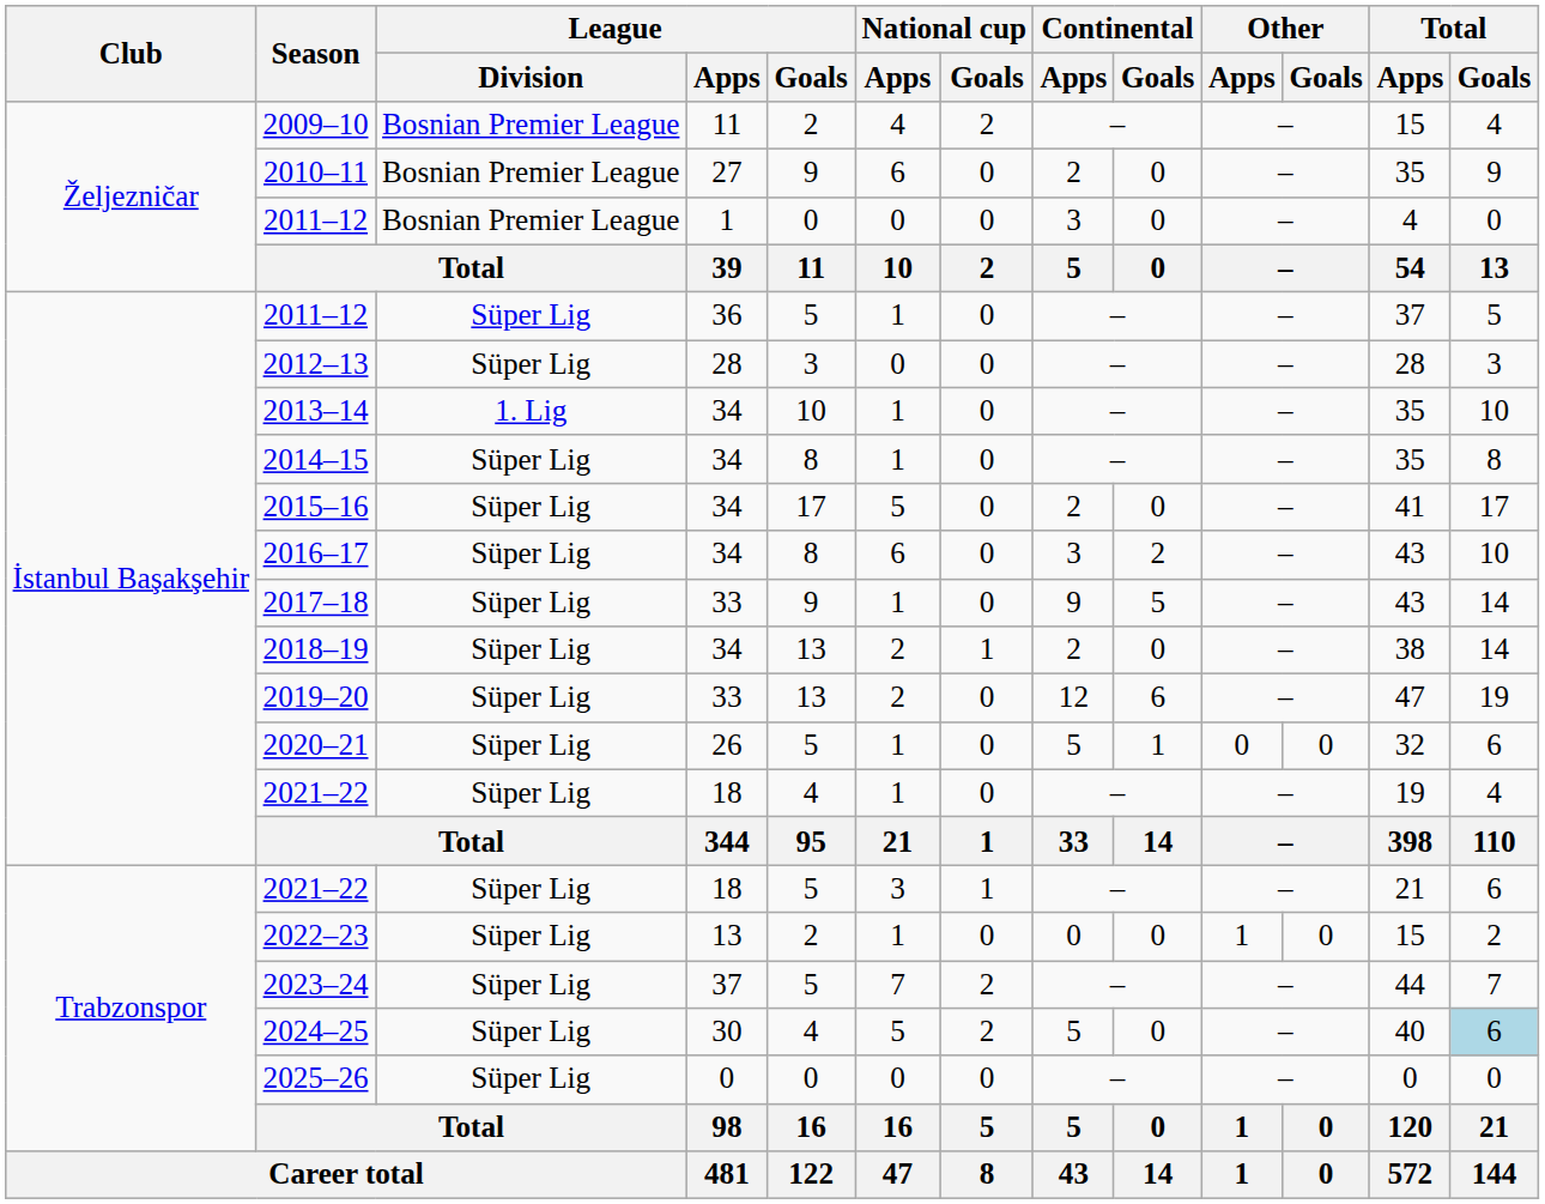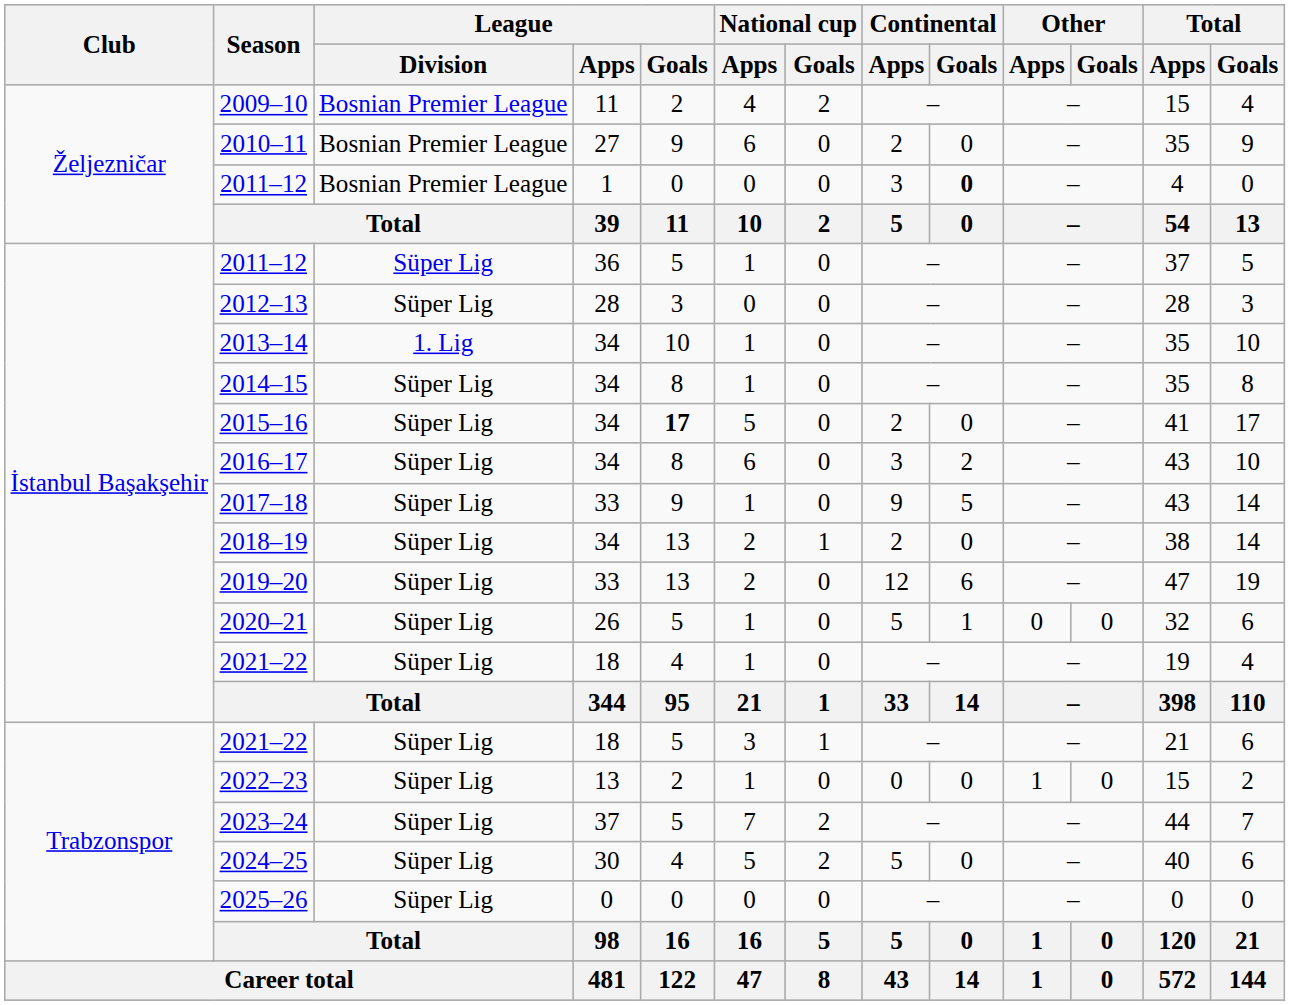Željezničar / 2011–12 | Continental / Goals: normal -> bold
2015–16 | League / Goals: normal -> bold
2024–25 | Total / Goals: lightblue background -> no background
